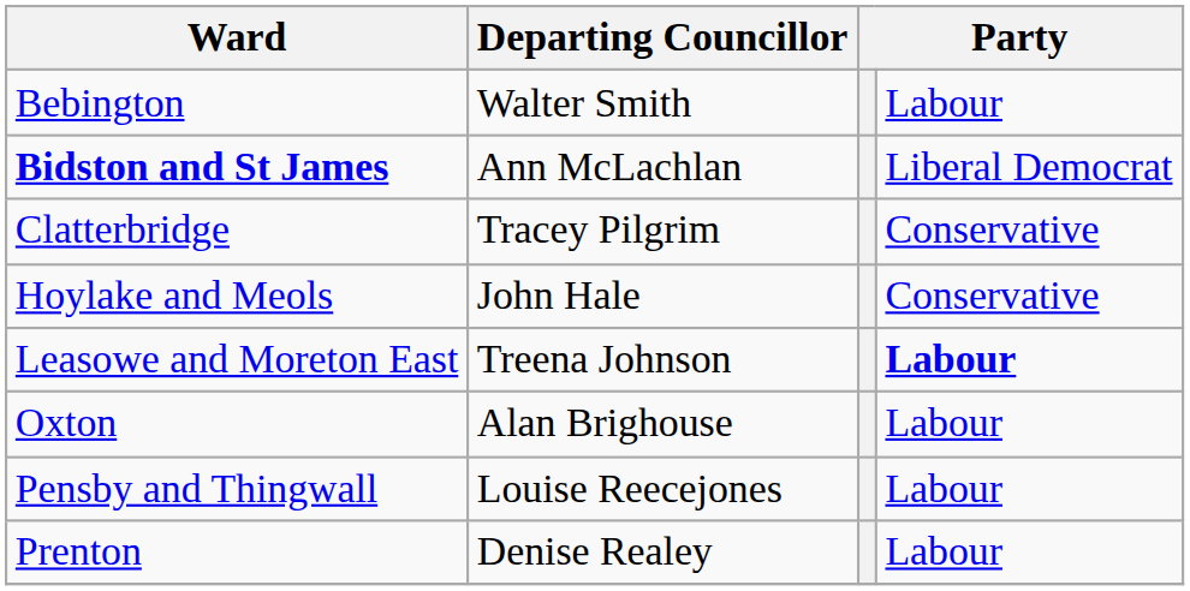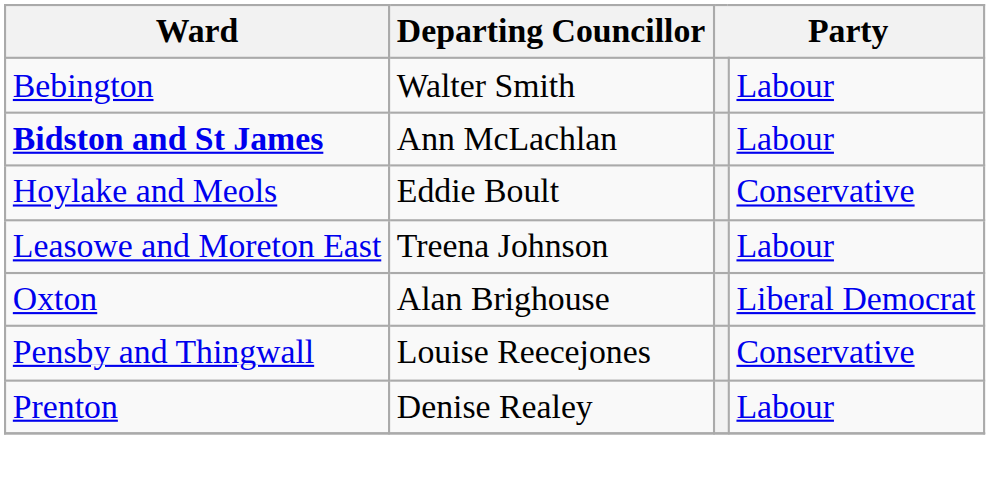Ann McLachlan | column 4: Liberal Democrat -> Labour
- row: Clatterbridge | Tracey Pilgrim | Conservative
+ row: Hoylake and Meols | Eddie Boult | Conservative
- row: Hoylake and Meols | John Hale | Conservative
Treena Johnson | column 4: bold -> normal
Alan Brighouse | column 4: Labour -> Liberal Democrat
Louise Reecejones | column 4: Labour -> Conservative
